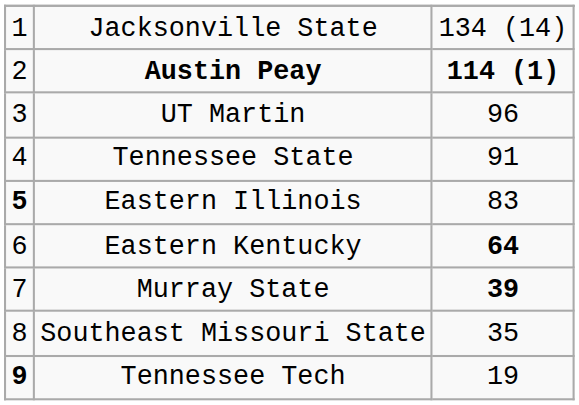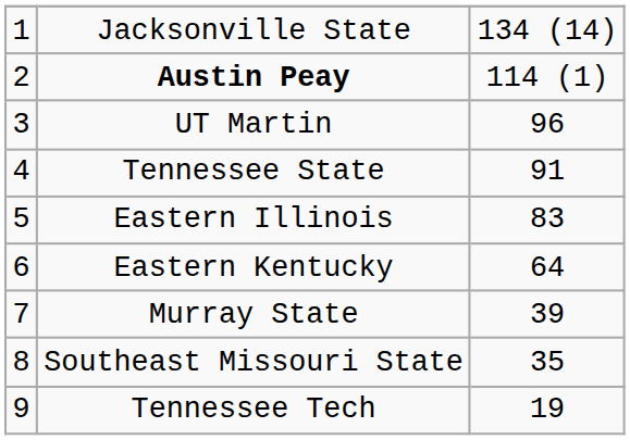Austin Peay | column 3: bold -> normal
Eastern Illinois | column 1: bold -> normal
Eastern Kentucky | column 3: bold -> normal
Murray State | column 3: bold -> normal
Tennessee Tech | column 1: bold -> normal
